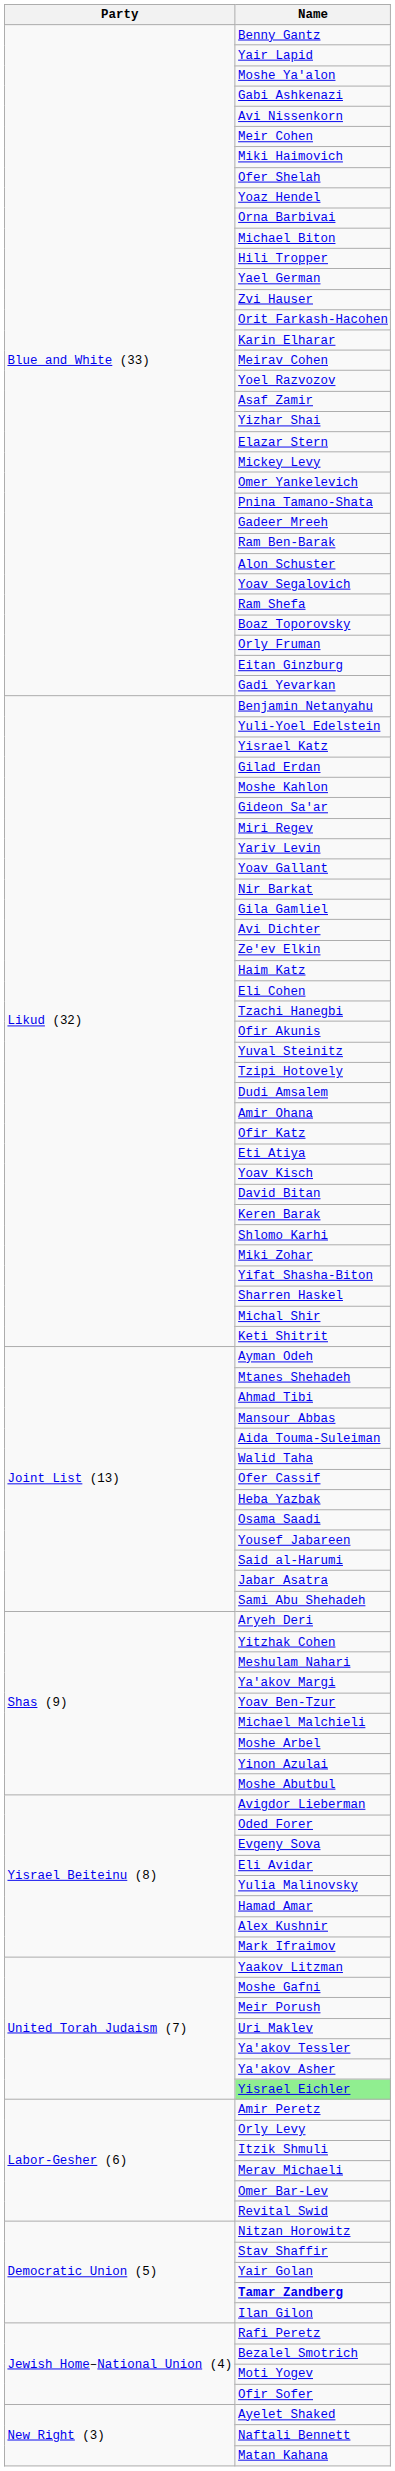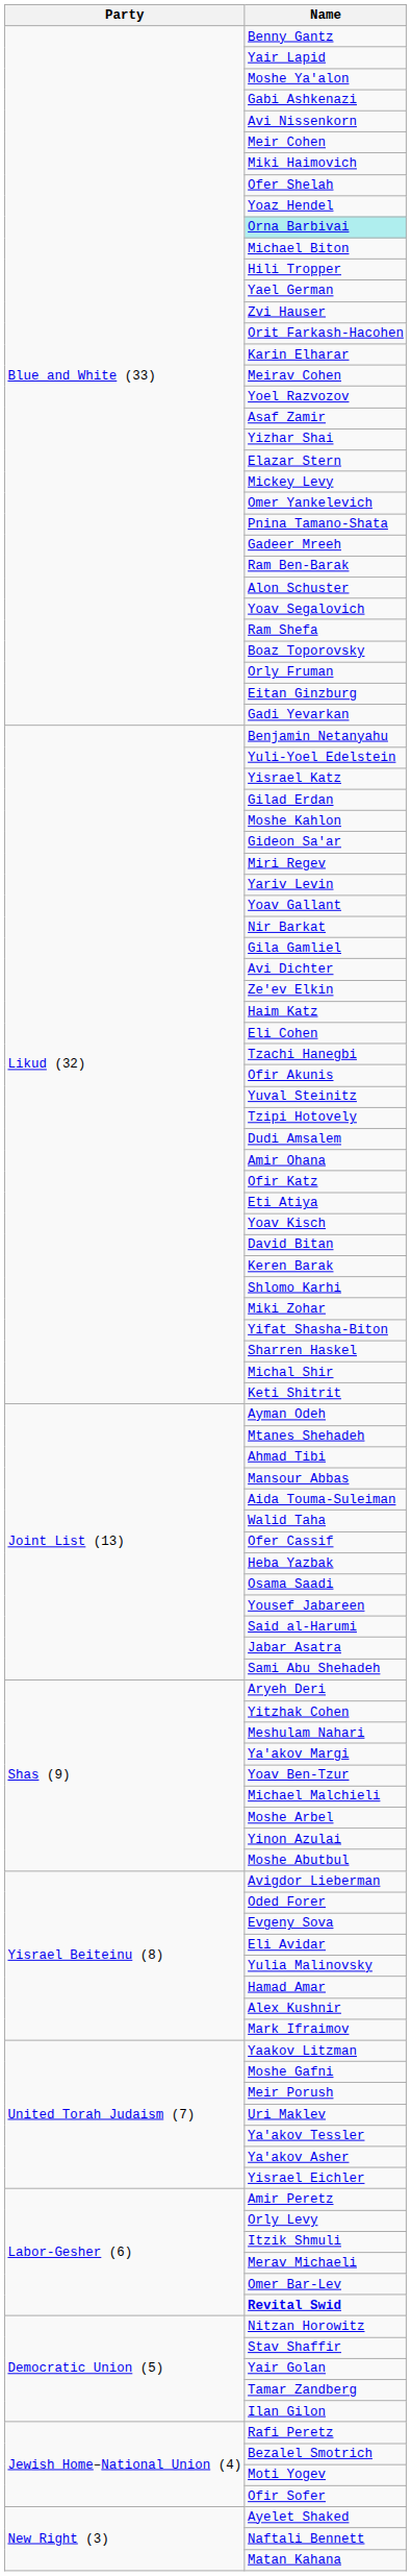Orna Barbivai | Name: no background -> paleturquoise background
Yisrael Eichler | Name: lightgreen background -> no background
Revital Swid | Name: normal -> bold
Tamar Zandberg | Name: bold -> normal
